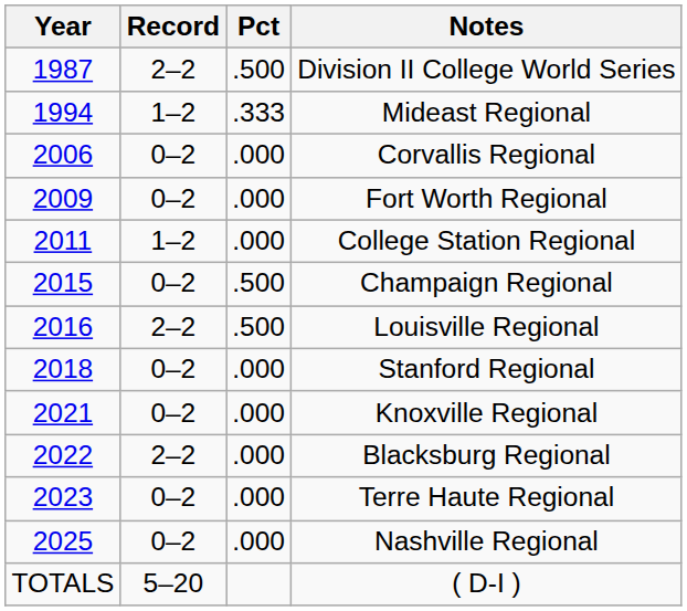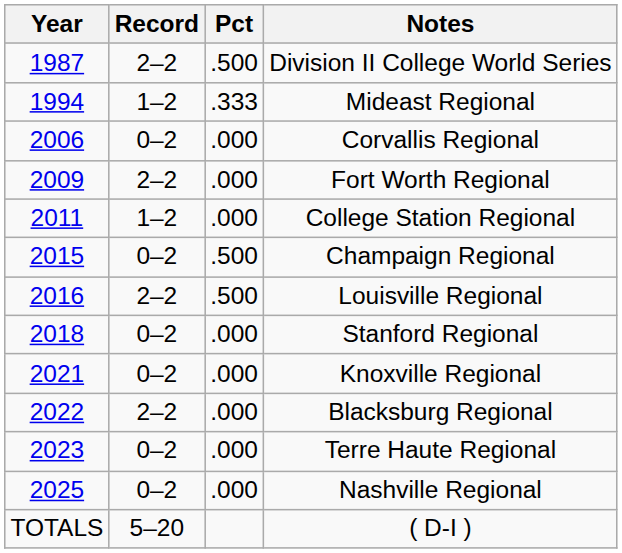Fort Worth Regional | Record: 0–2 -> 2–2
